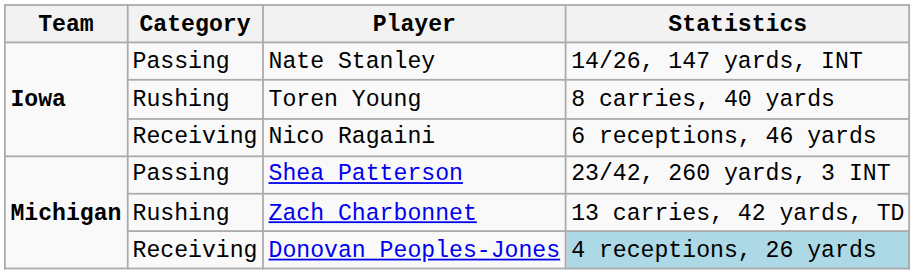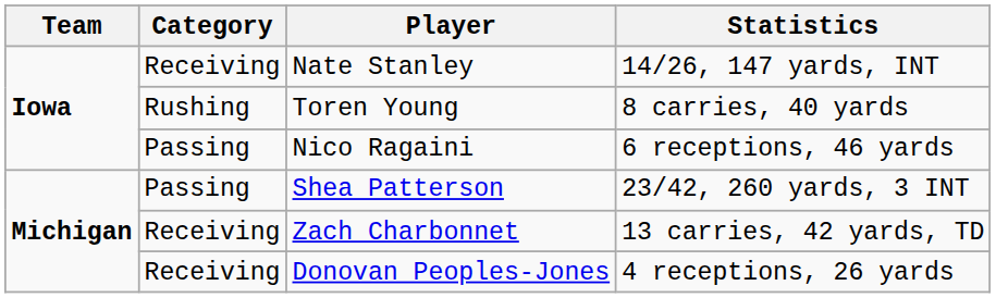Nate Stanley | Category: Passing -> Receiving
Nico Ragaini | Category: Receiving -> Passing
Zach Charbonnet | Category: Rushing -> Receiving
Donovan Peoples-Jones | Statistics: lightblue background -> no background
